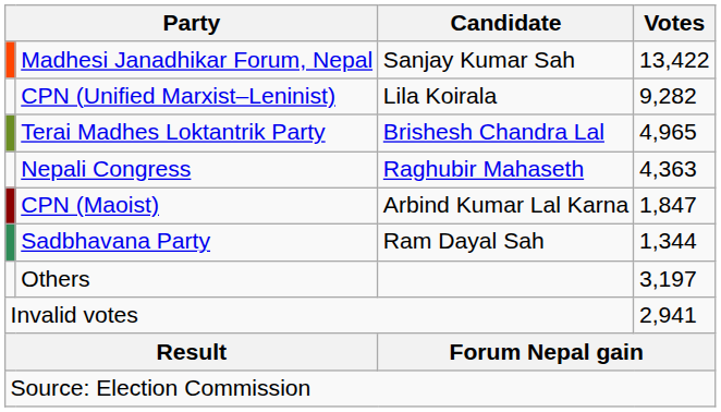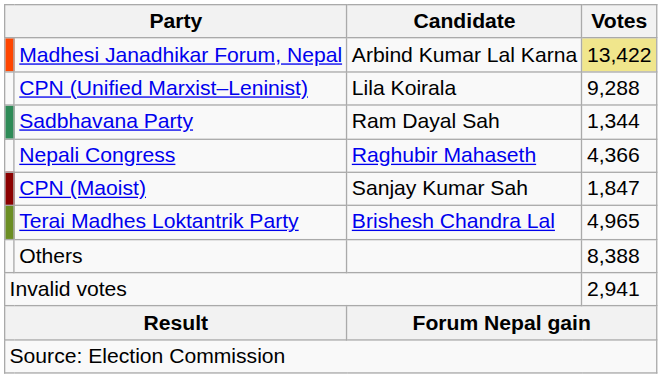Madhesi Janadhikar Forum, Nepal | Candidate: Sanjay Kumar Sah -> Arbind Kumar Lal Karna
Madhesi Janadhikar Forum, Nepal | Votes: no background -> khaki background
CPN (Unified Marxist–Leninist) | Votes: 9,282 -> 9,288
rows swapped: Terai Madhes Loktantrik Party <-> Sadbhavana Party
Nepali Congress | Votes: 4,363 -> 4,366
CPN (Maoist) | Candidate: Arbind Kumar Lal Karna -> Sanjay Kumar Sah
Others | Votes: 3,197 -> 8,388
